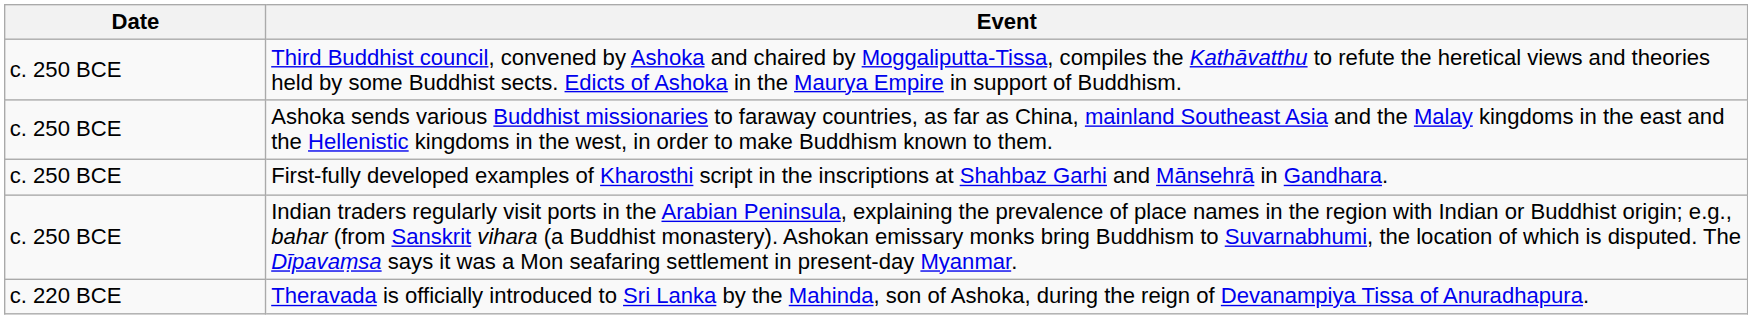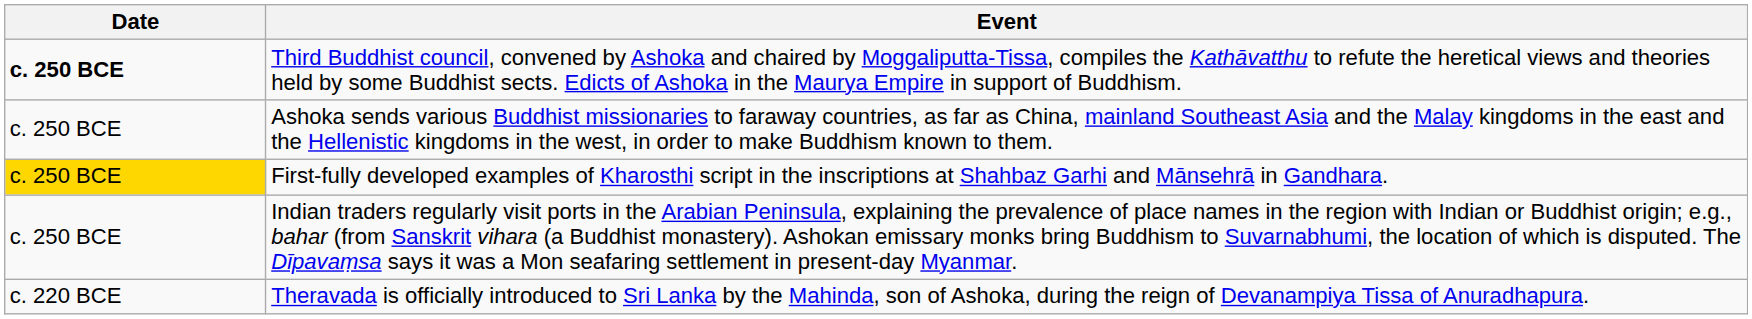row 2 | Date: normal -> bold
row 4 | Date: no background -> gold background
